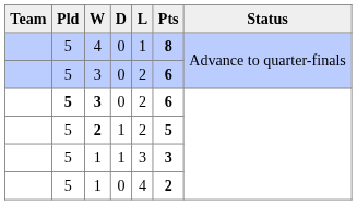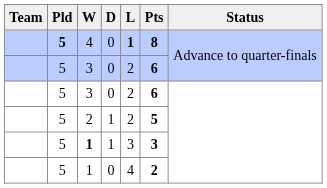row 2 | Pld: normal -> bold
row 2 | L: normal -> bold
row 4 | Pld: bold -> normal
row 4 | W: bold -> normal
row 5 | W: bold -> normal
row 6 | W: normal -> bold
